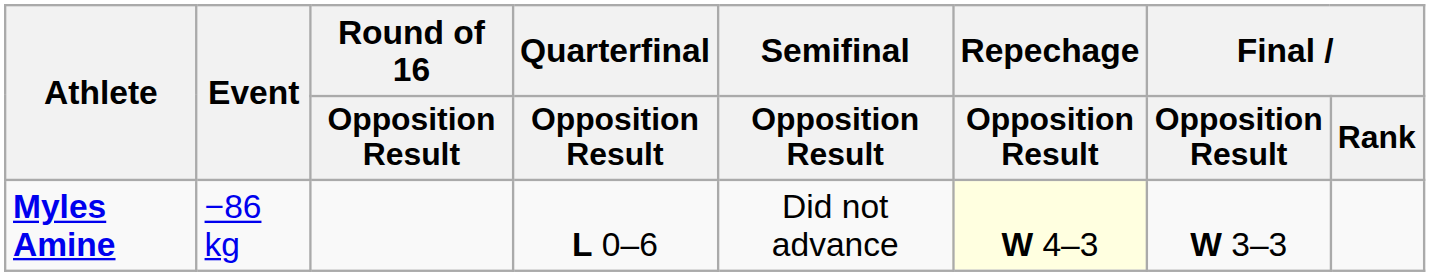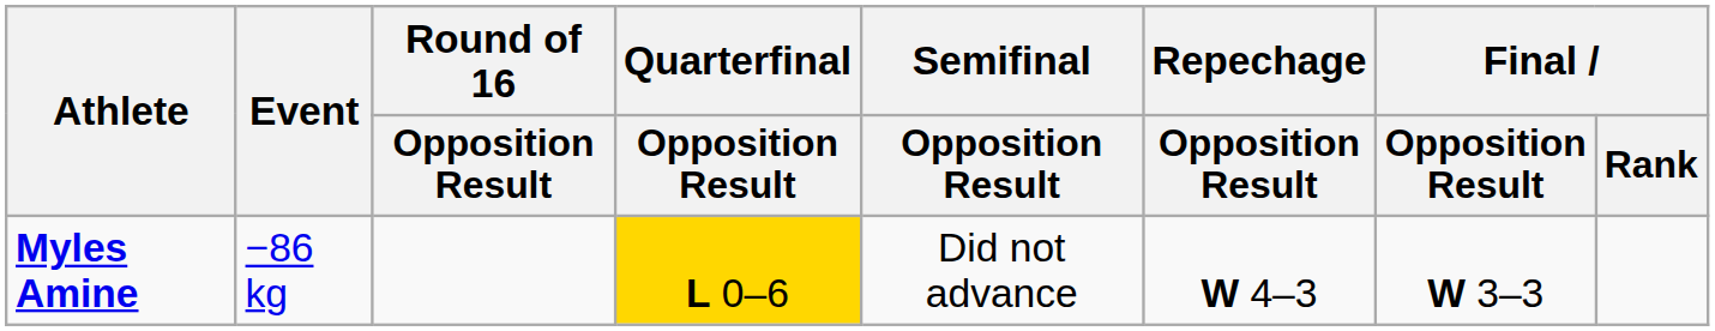Myles Amine | Quarterfinal / Opposition Result: no background -> gold background
Myles Amine | Repechage / Opposition Result: lightyellow background -> no background
